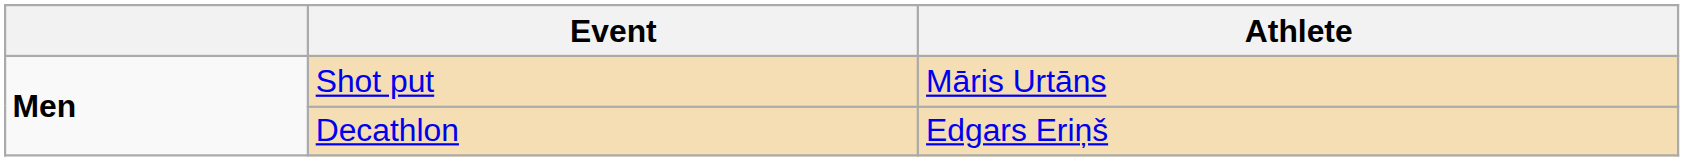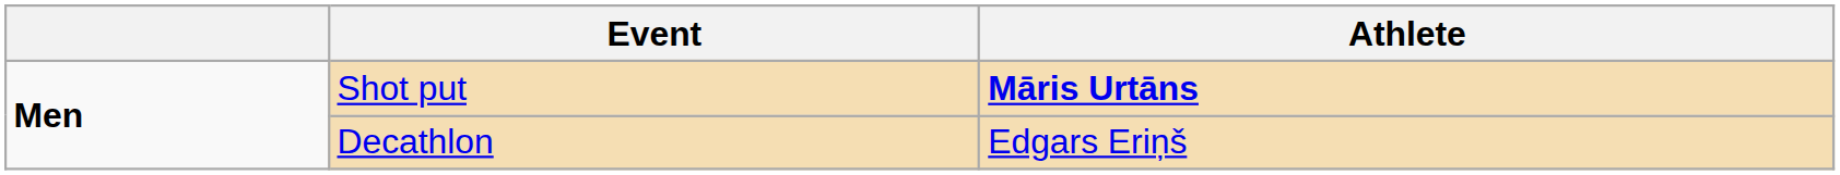Shot put | Athlete: normal -> bold
